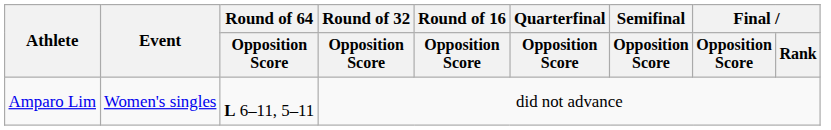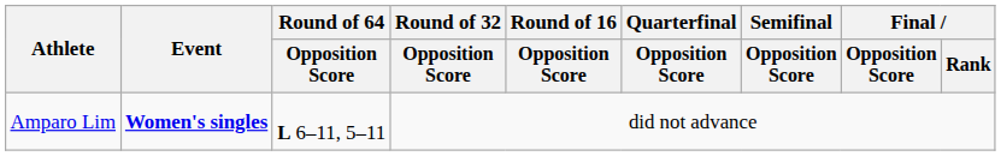Amparo Lim | Event: normal -> bold
